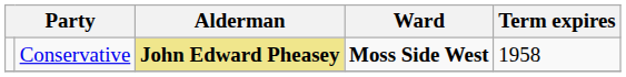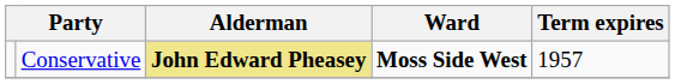Conservative | Term expires: 1958 -> 1957
